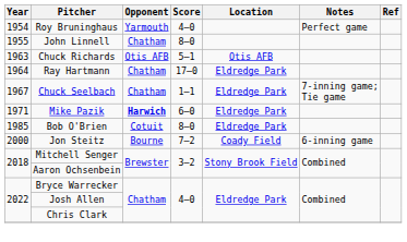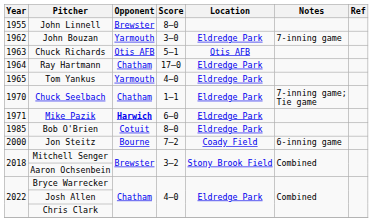- row: 1954 | Roy Bruninghaus | Yarmouth | 4–0 | Perfect game
John Linnell | Opponent: Chatham -> Brewster
+ row: 1962 | John Bouzan | Yarmouth | 3–0 | Eldredge Park | 7-inning game
+ row: 1965 | Tom Yankus | Yarmouth | 4–0 | Eldredge Park
Chuck Seelbach | Year: 1967 -> 1970
